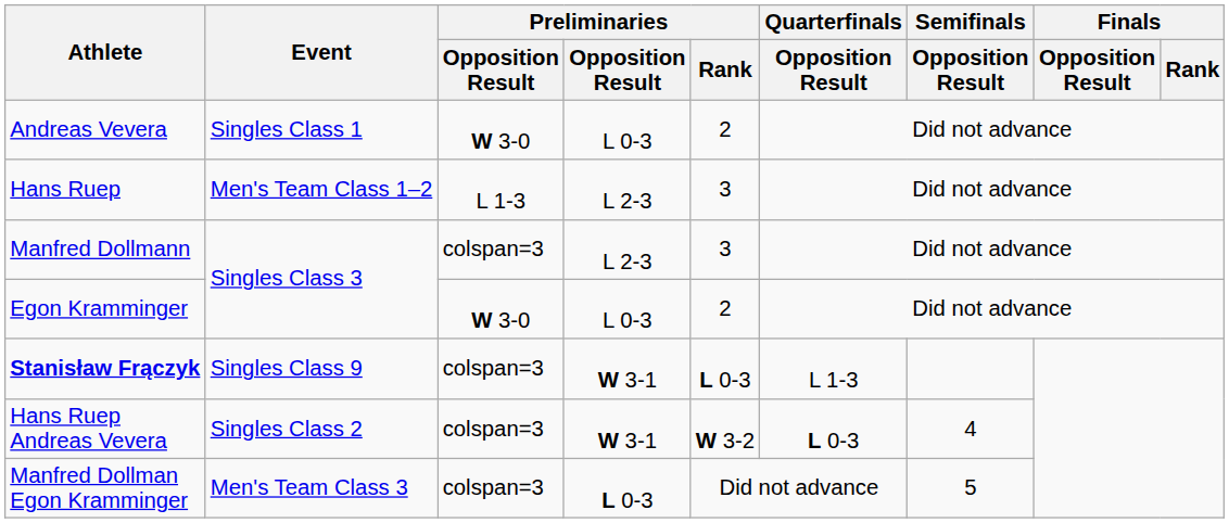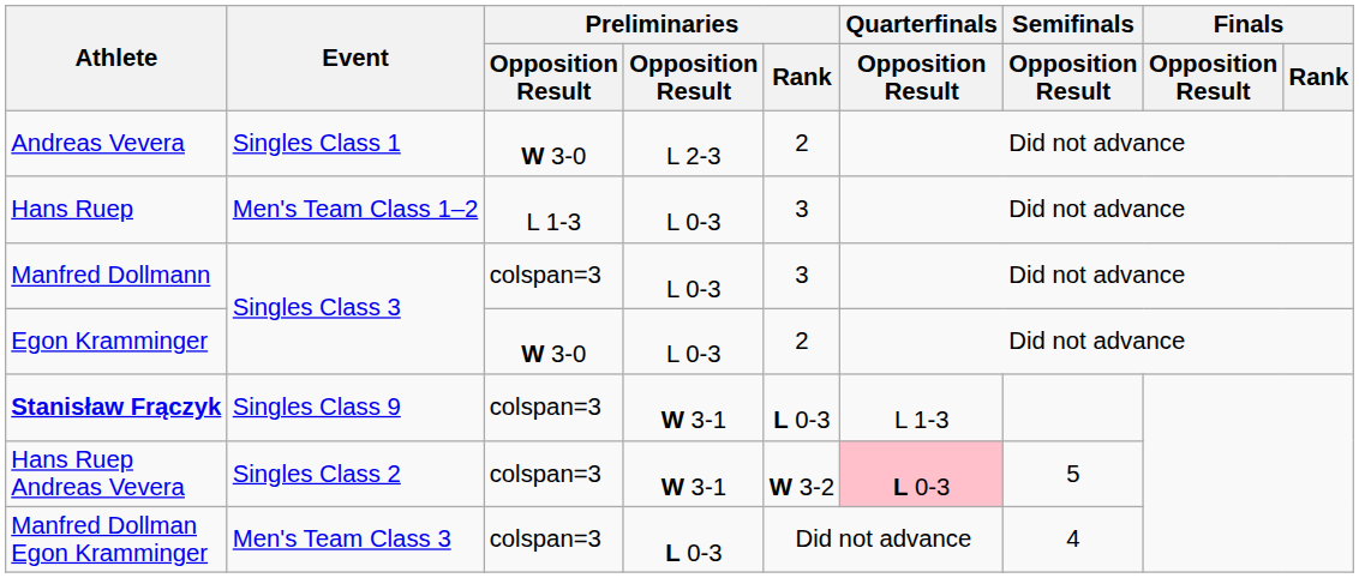Andreas Vevera | column 4: L 0-3 -> L 2-3
Hans Ruep | column 4: L 2-3 -> L 0-3
Manfred Dollmann | column 4: L 2-3 -> L 0-3
Hans Ruep Andreas Vevera | Quarterfinals / Opposition Result: no background -> pink background
Hans Ruep Andreas Vevera | Semifinals / Opposition Result: 4 -> 5
Manfred Dollman Egon Kramminger | Semifinals / Opposition Result: 5 -> 4
